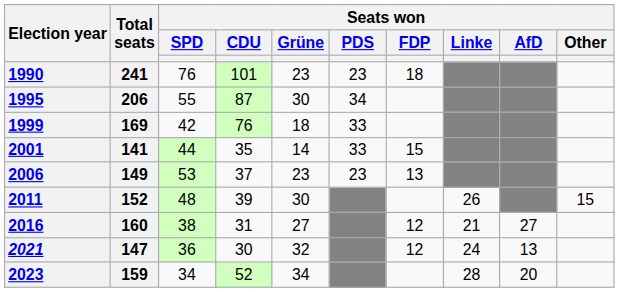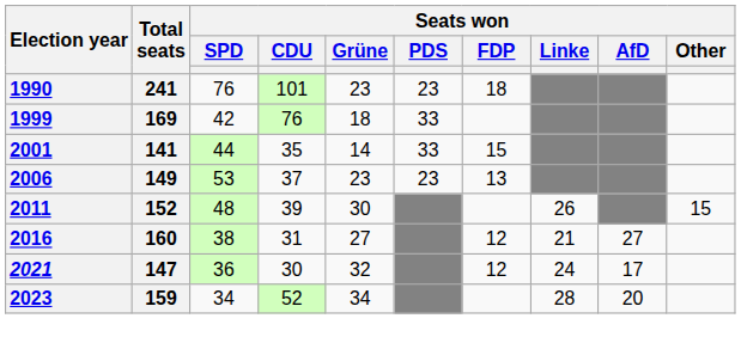- row: 1995 | 206 | 55 | 87 | 30 | 34
2021 | Seats won / AfD: 13 -> 17
